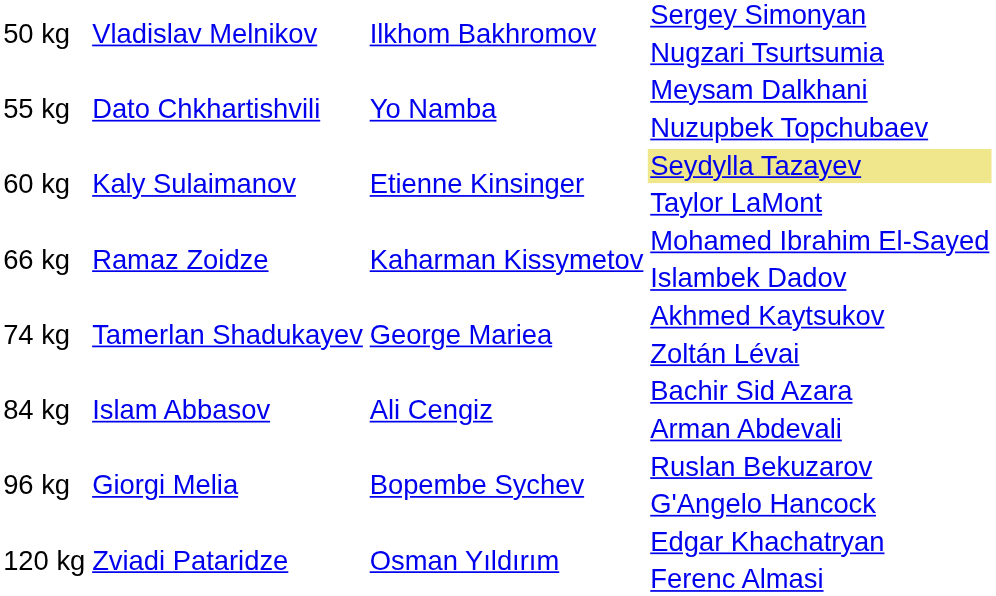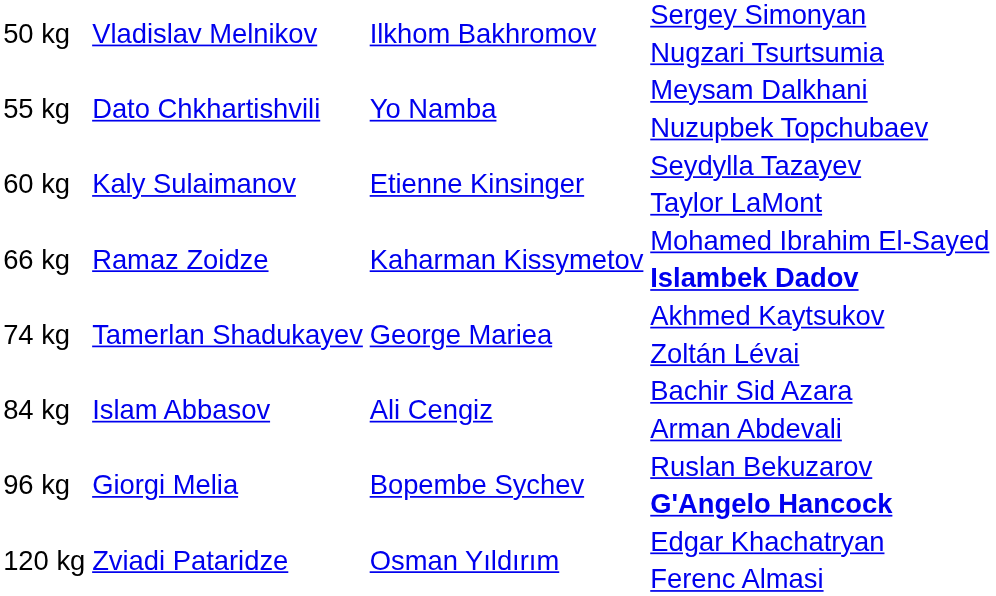Seydylla Tazayev | column 4: khaki background -> no background
Islambek Dadov | column 4: normal -> bold
G'Angelo Hancock | column 4: normal -> bold
